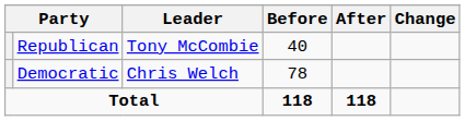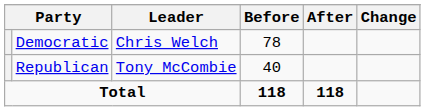rows swapped: Democratic <-> Republican
